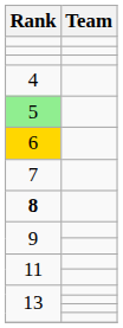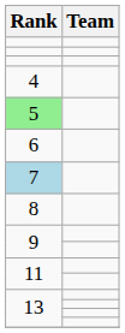row 7 | Rank: gold background -> no background
row 8 | Rank: no background -> lightblue background
row 9 | Rank: bold -> normal
